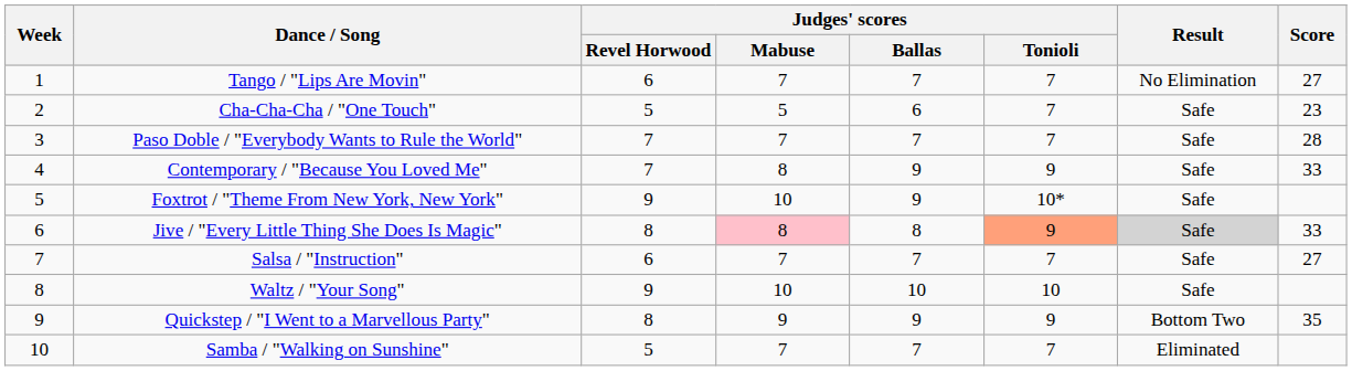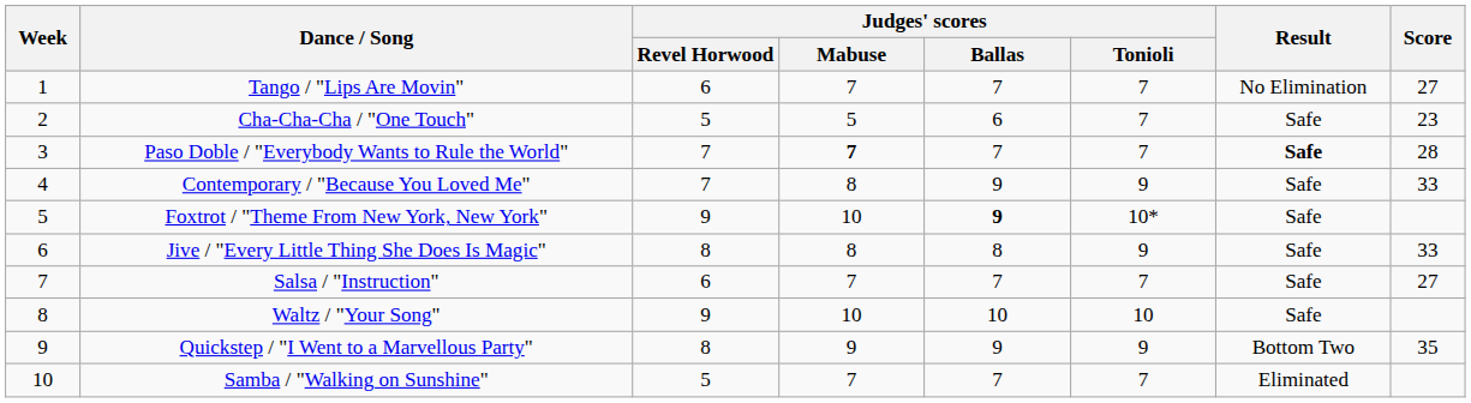Paso Doble / "Everybody Wants to Rule the World" | Judges' scores / Mabuse: normal -> bold
Paso Doble / "Everybody Wants to Rule the World" | Result: normal -> bold
Foxtrot / "Theme From New York, New York" | Judges' scores / Ballas: normal -> bold
Jive / "Every Little Thing She Does Is Magic" | Judges' scores / Mabuse: pink background -> no background
Jive / "Every Little Thing She Does Is Magic" | Judges' scores / Tonioli: lightsalmon background -> no background
Jive / "Every Little Thing She Does Is Magic" | Result: lightgrey background -> no background
